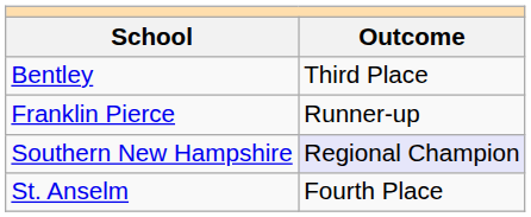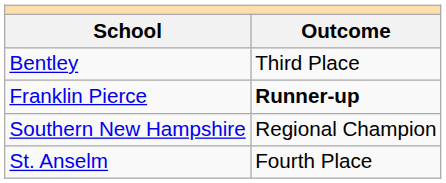Franklin Pierce | Outcome: normal -> bold
Southern New Hampshire | Outcome: lavender background -> no background
